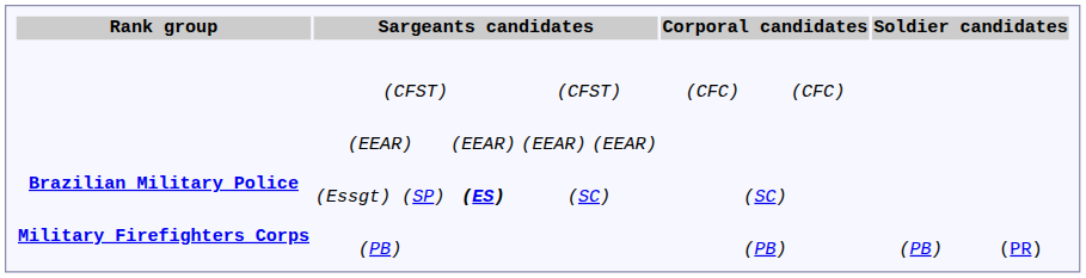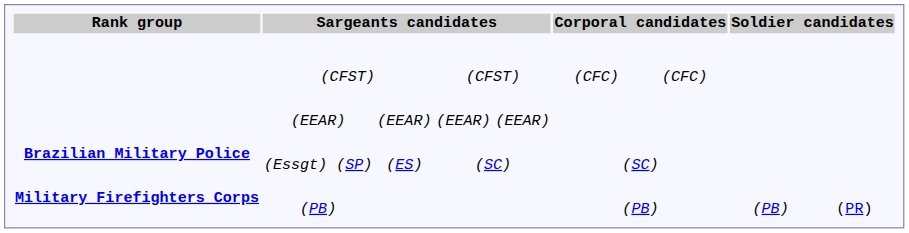(Essgt) (SP) | column 3: bold -> normal
